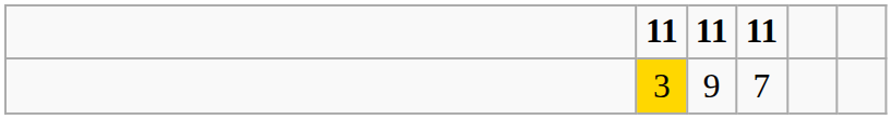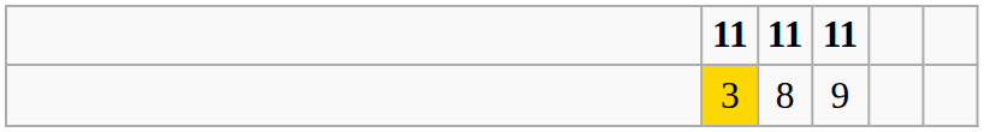row 2 | column 3: 9 -> 8
row 2 | column 4: 7 -> 9
